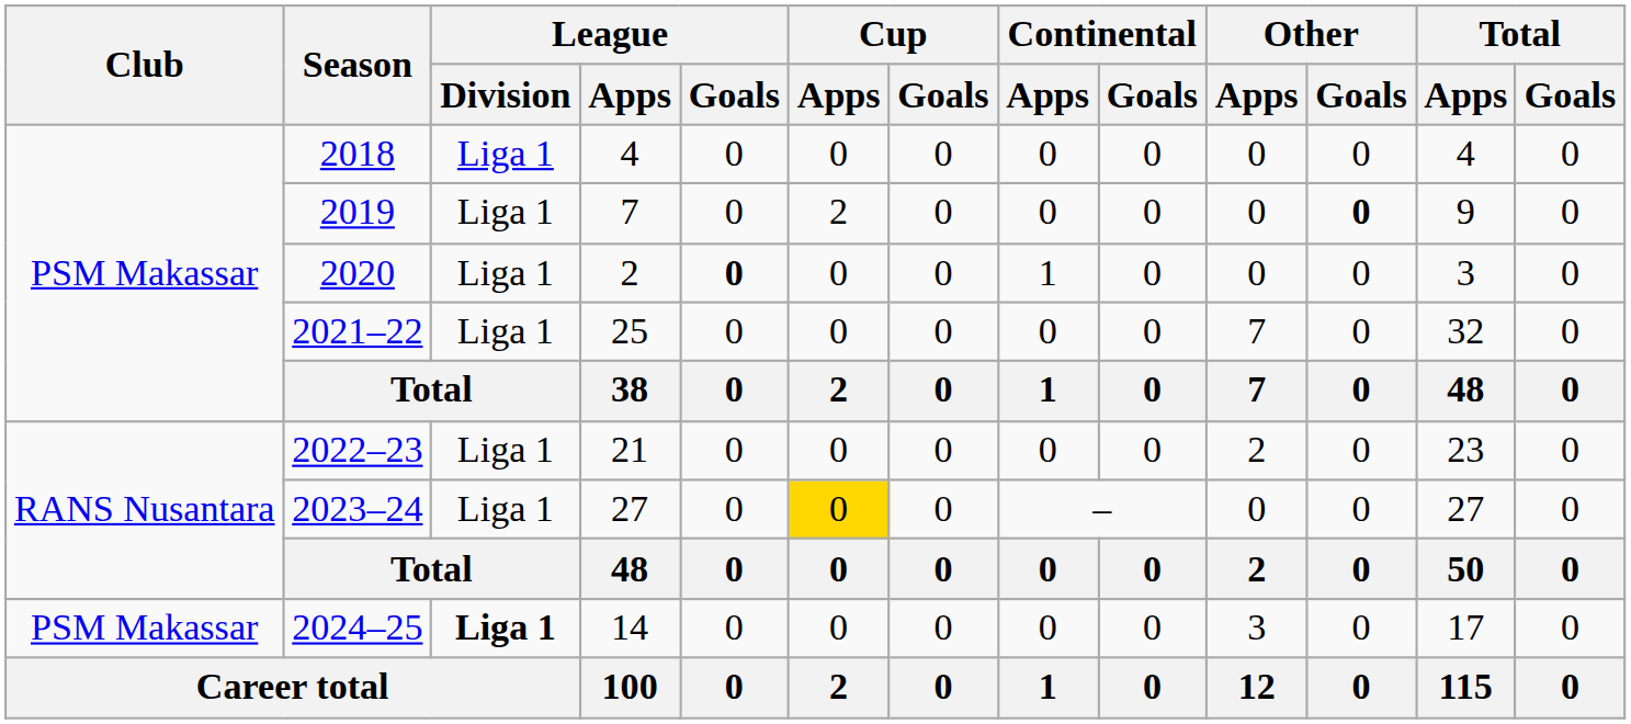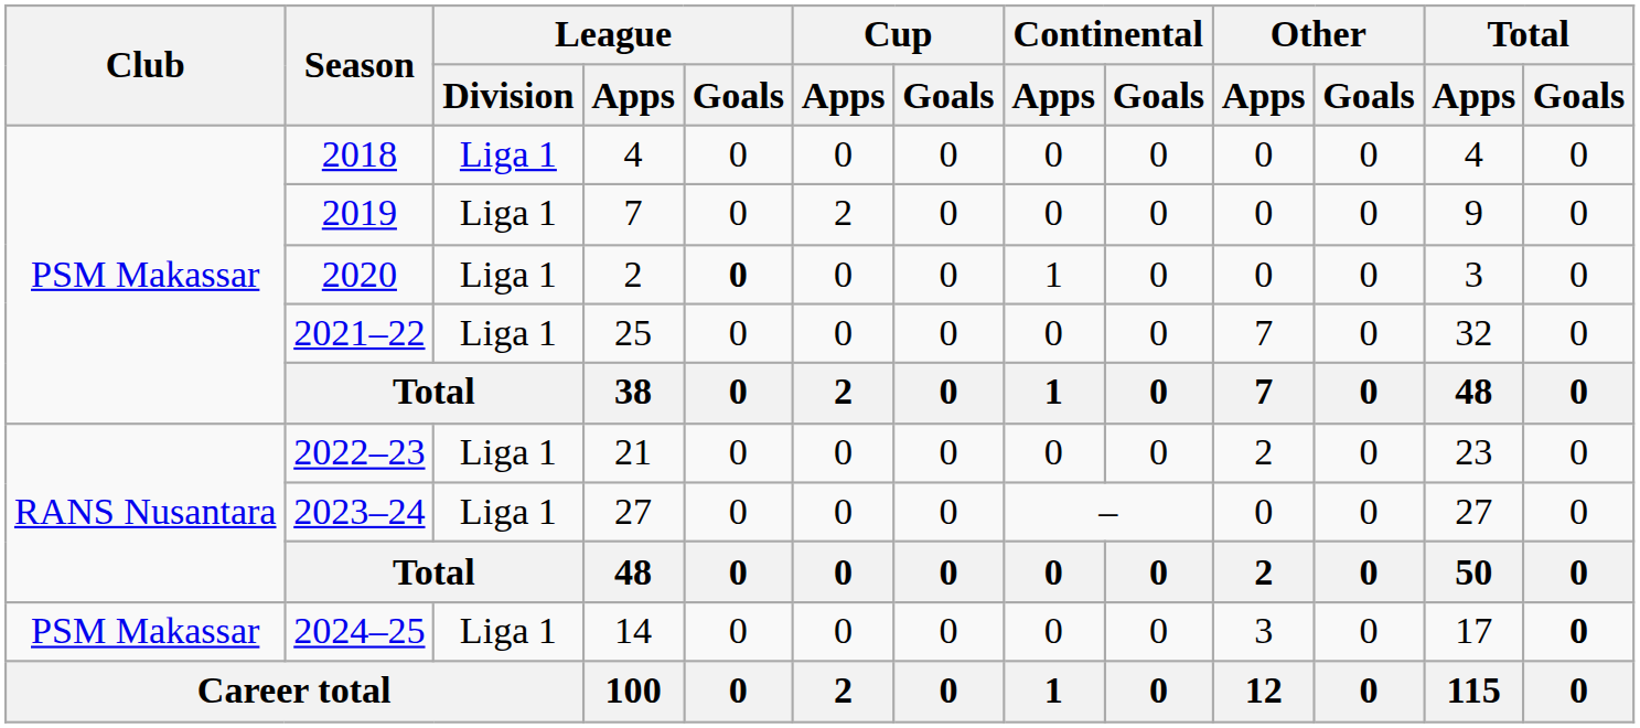2019 | Other / Goals: bold -> normal
2023–24 | Cup / Apps: gold background -> no background
2024–25 | League / Division: bold -> normal
2024–25 | Total / Goals: normal -> bold
